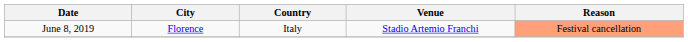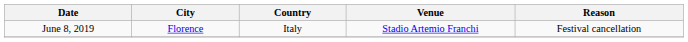June 8, 2019 | Reason: lightsalmon background -> no background
